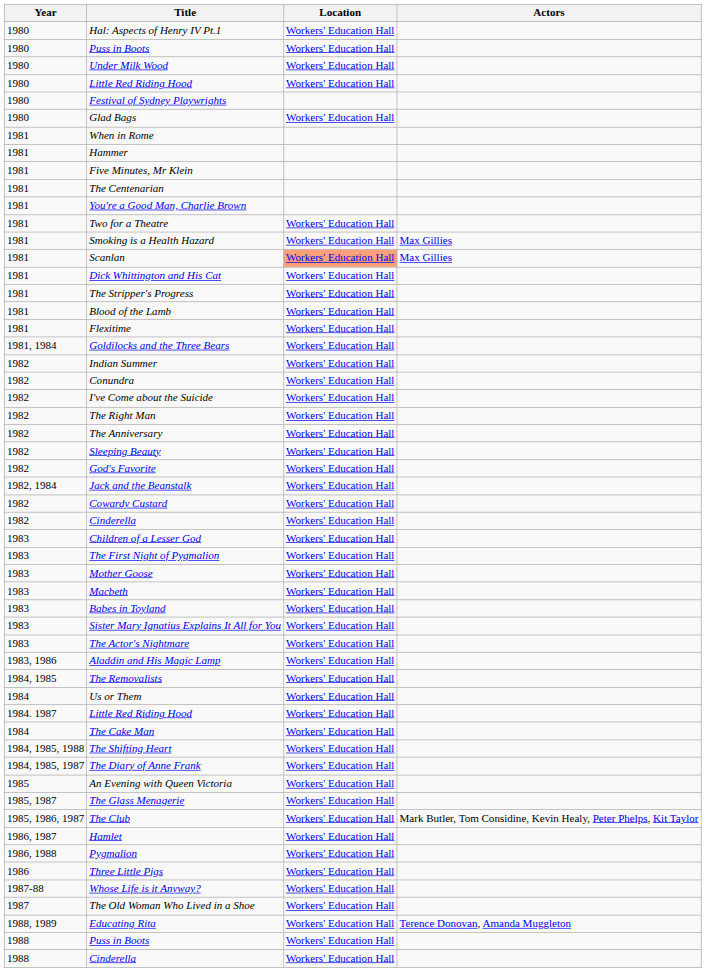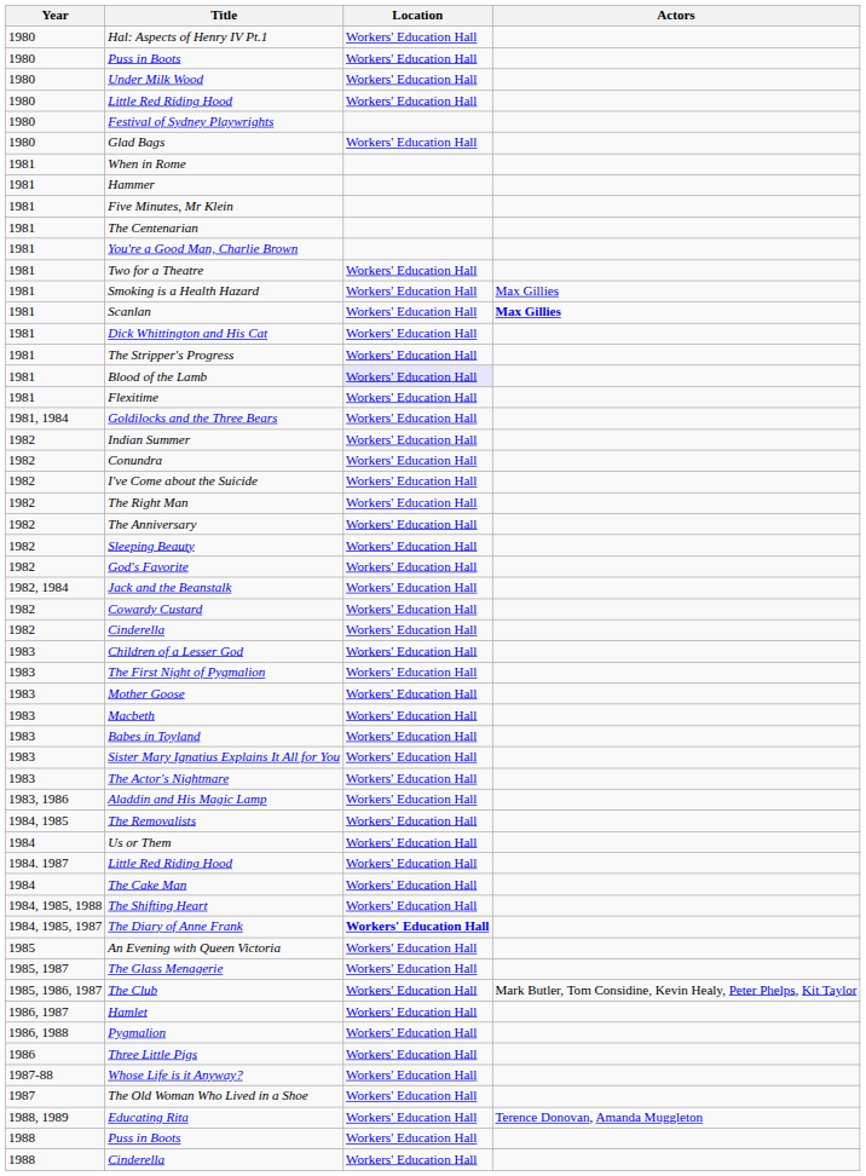Scanlan | Location: lightsalmon background -> no background
Scanlan | Actors: normal -> bold
Blood of the Lamb | Location: no background -> lavender background
The Diary of Anne Frank | Location: normal -> bold
